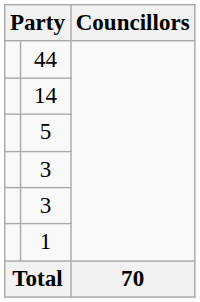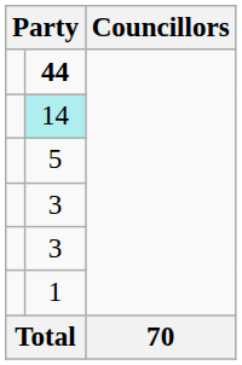44 | column 2: normal -> bold
14 | column 2: no background -> paleturquoise background
